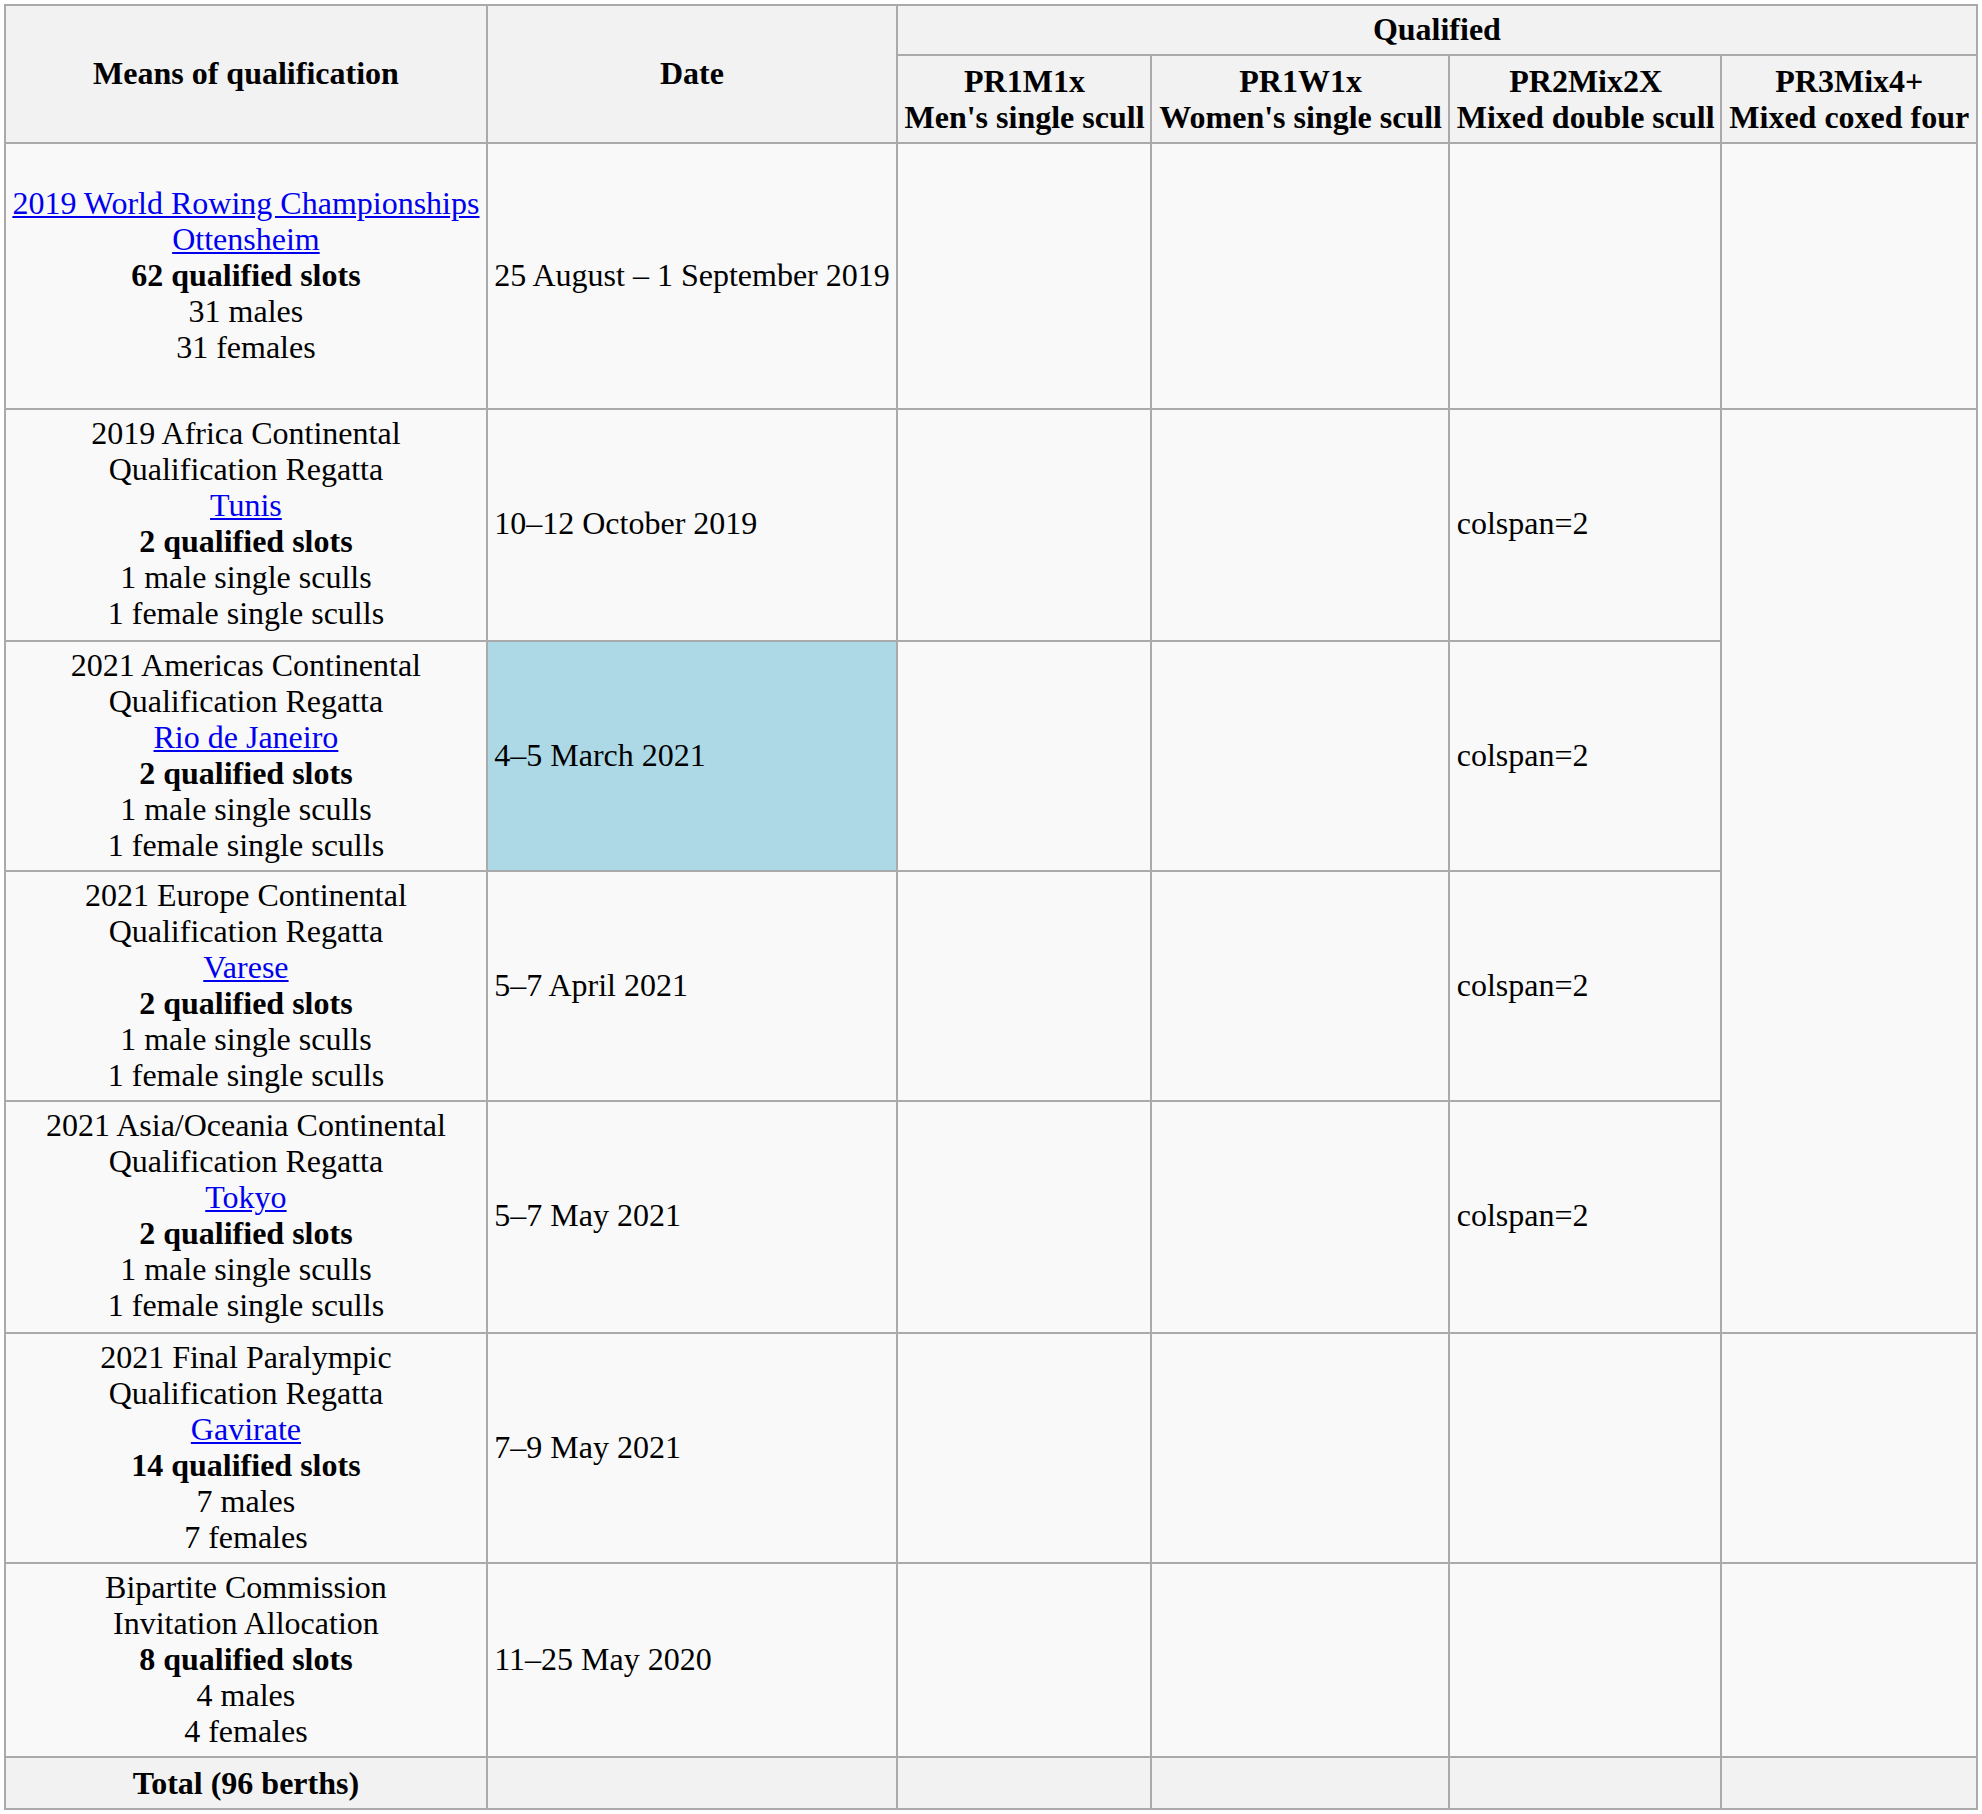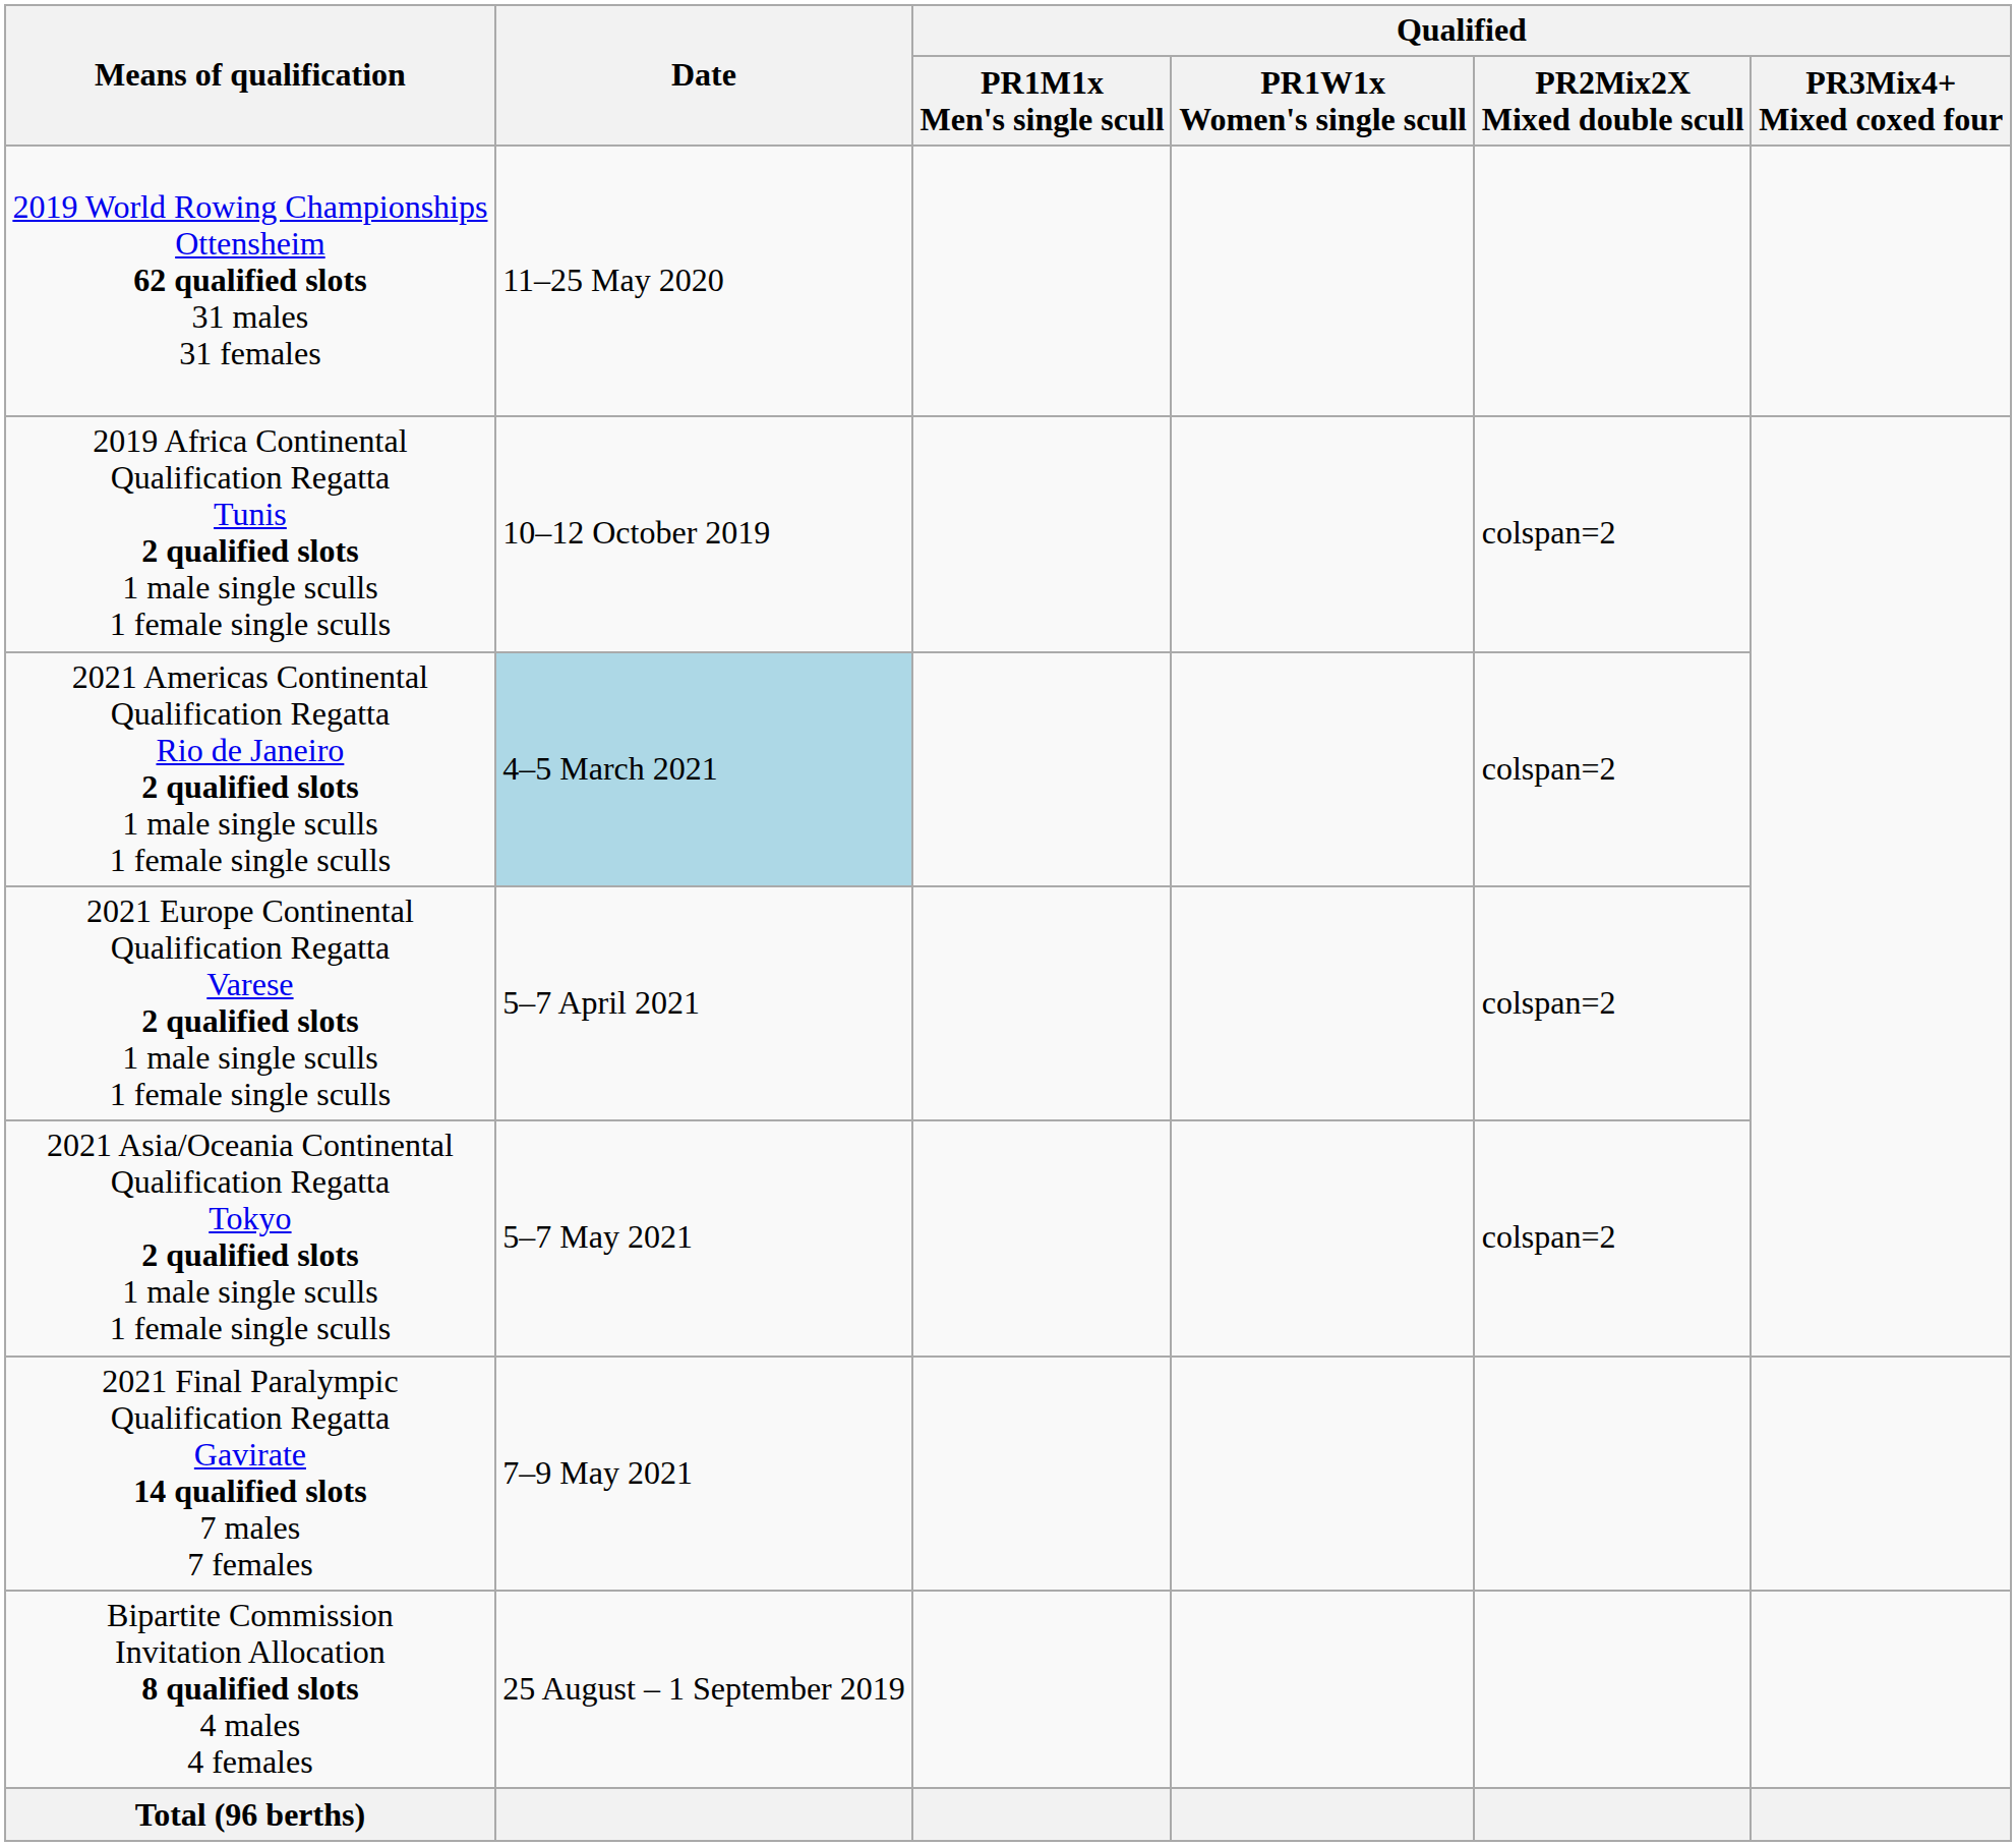row 3 | Date: 25 August – 1 September 2019 -> 11–25 May 2020
row 9 | Date: 11–25 May 2020 -> 25 August – 1 September 2019
